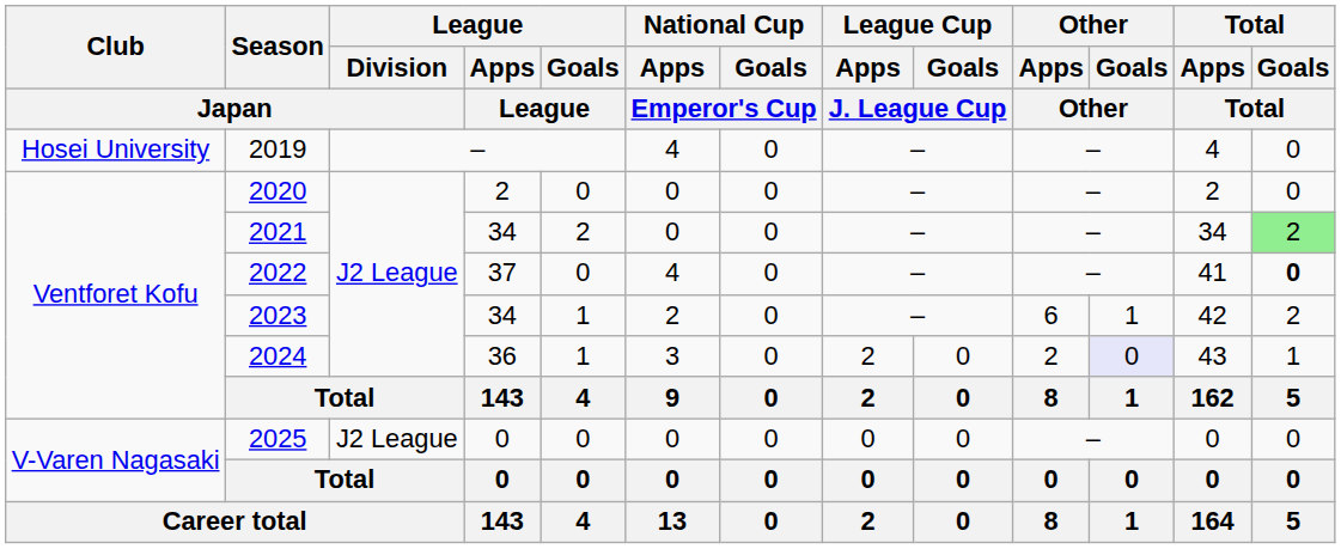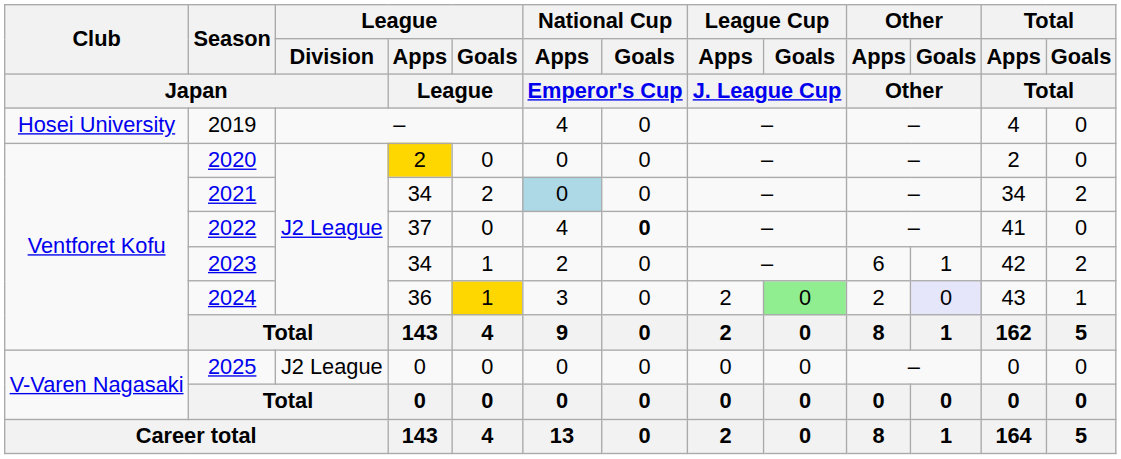2020 | League / Apps / League: no background -> gold background
2021 | National Cup / Apps / Emperor's Cup: no background -> lightblue background
2021 | Total / Goals / Total: lightgreen background -> no background
2022 | National Cup / Goals / Emperor's Cup: normal -> bold
2022 | Total / Goals / Total: bold -> normal
2024 | League / Goals / League: no background -> gold background
2024 | League Cup / Goals / J. League Cup: no background -> lightgreen background
